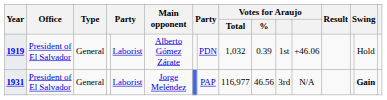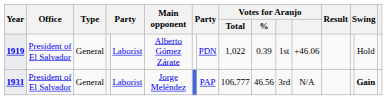1919 | Votes for Araujo / Total: 1,032 -> 1,022
1931 | Votes for Araujo / Total: 116,977 -> 106,777
